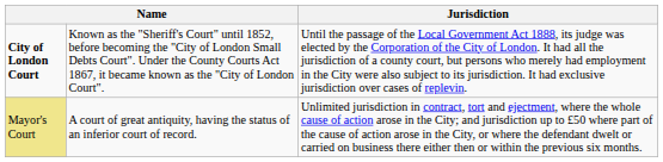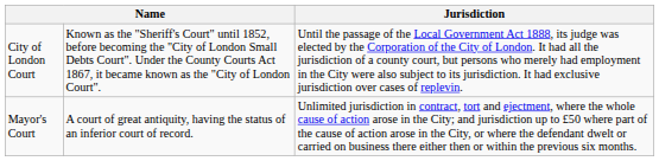City of London Court | column 1: bold -> normal
Mayor's Court | column 1: khaki background -> no background
